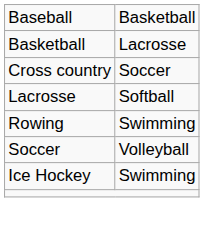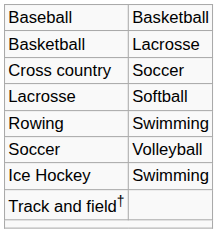+ row: Track and field†
